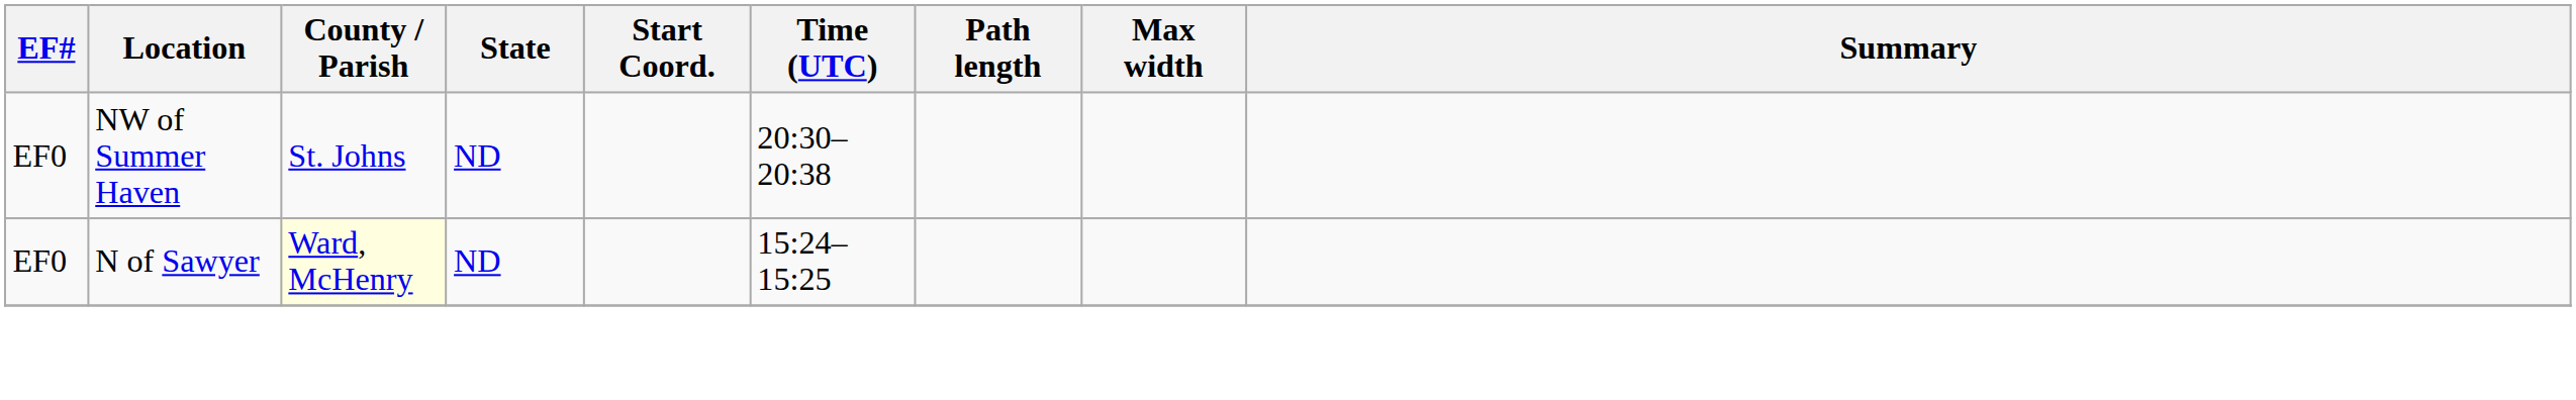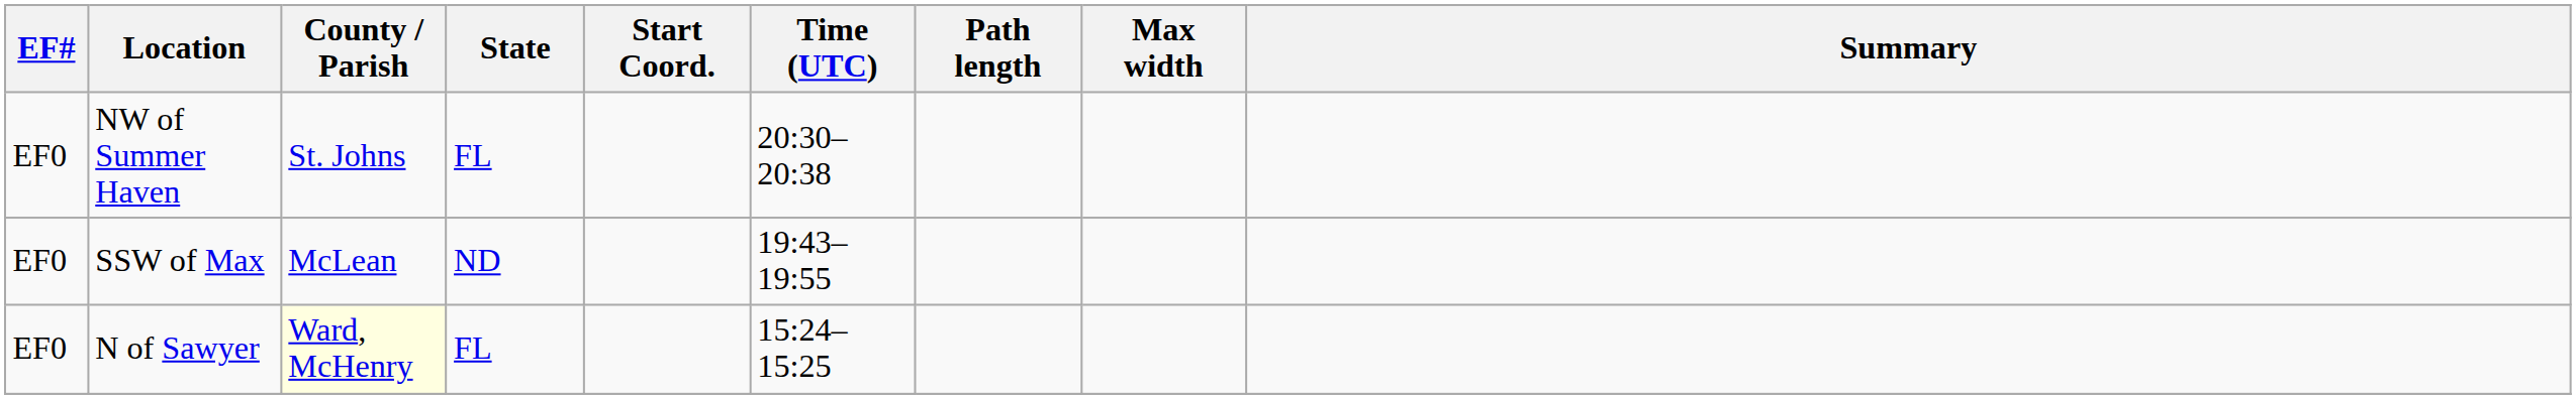NW of Summer Haven | State: ND -> FL
+ row: EF0 | SSW of Max | McLean | ND | 19:43–19:55
N of Sawyer | State: ND -> FL
